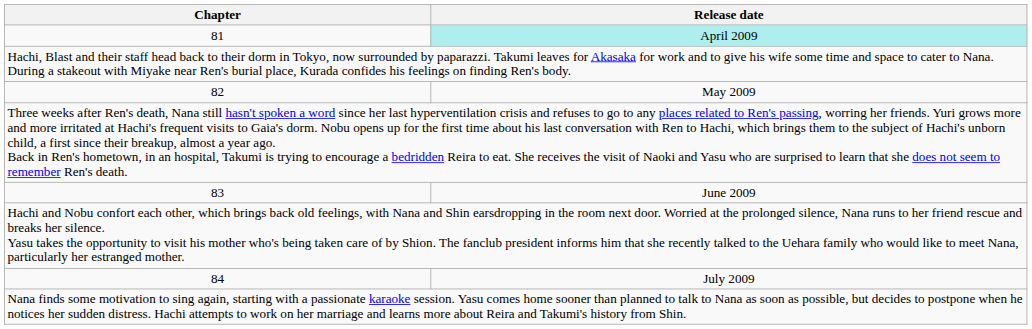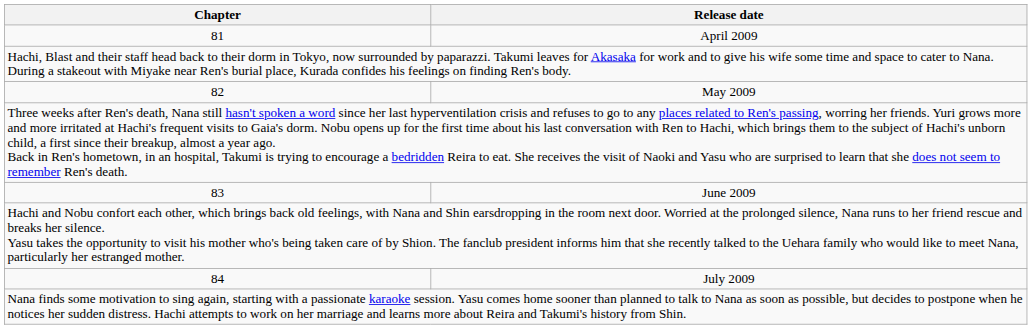81 | Release date: paleturquoise background -> no background
